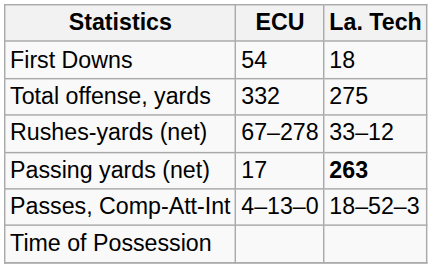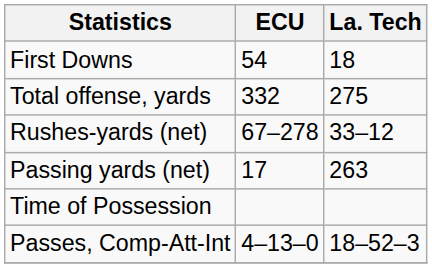Passing yards (net) | La. Tech: bold -> normal
rows swapped: Passes, Comp-Att-Int <-> Time of Possession
